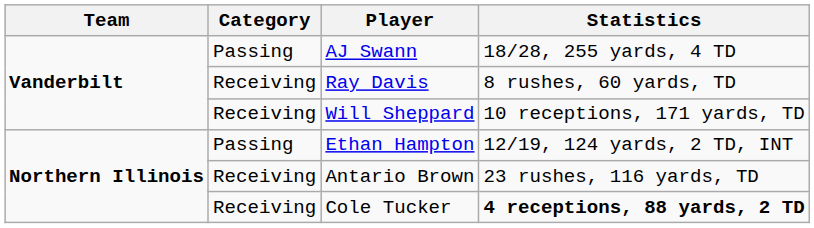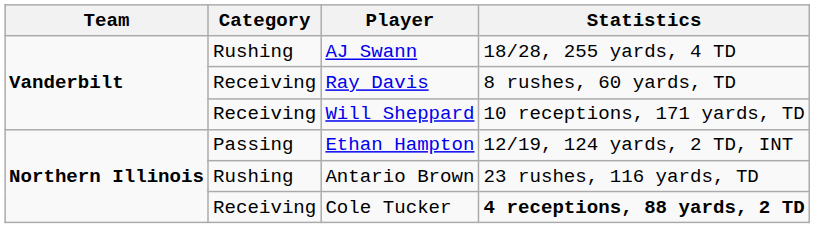AJ Swann | Category: Passing -> Rushing
Antario Brown | Category: Receiving -> Rushing
